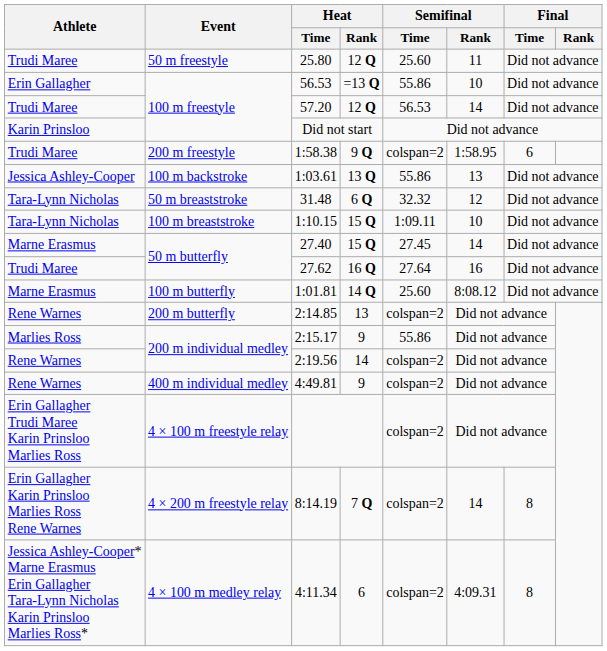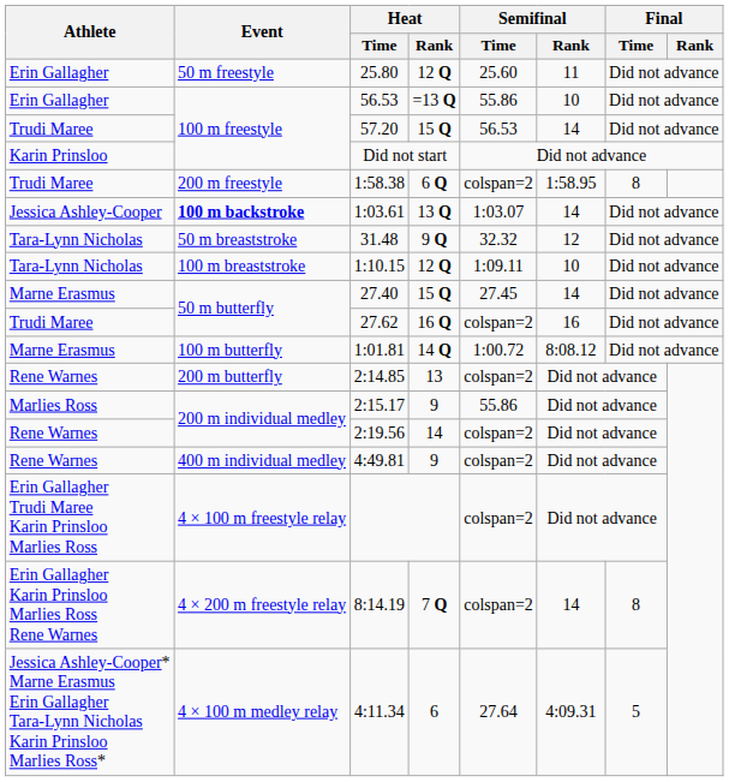25.80 | Athlete: Trudi Maree -> Erin Gallagher
57.20 | Heat / Rank: 12 Q -> 15 Q
1:58.38 | Heat / Rank: 9 Q -> 6 Q
1:58.38 | Final / Time: 6 -> 8
1:03.61 | Event: normal -> bold
1:03.61 | Semifinal / Time: 55.86 -> 1:03.07
1:03.61 | Semifinal / Rank: 13 -> 14
31.48 | Heat / Rank: 6 Q -> 9 Q
1:10.15 | Heat / Rank: 15 Q -> 12 Q
27.62 | Semifinal / Time: 27.64 -> colspan=2
1:01.81 | Semifinal / Time: 25.60 -> 1:00.72
4:11.34 | Semifinal / Time: colspan=2 -> 27.64
4:11.34 | Final / Time: 8 -> 5
